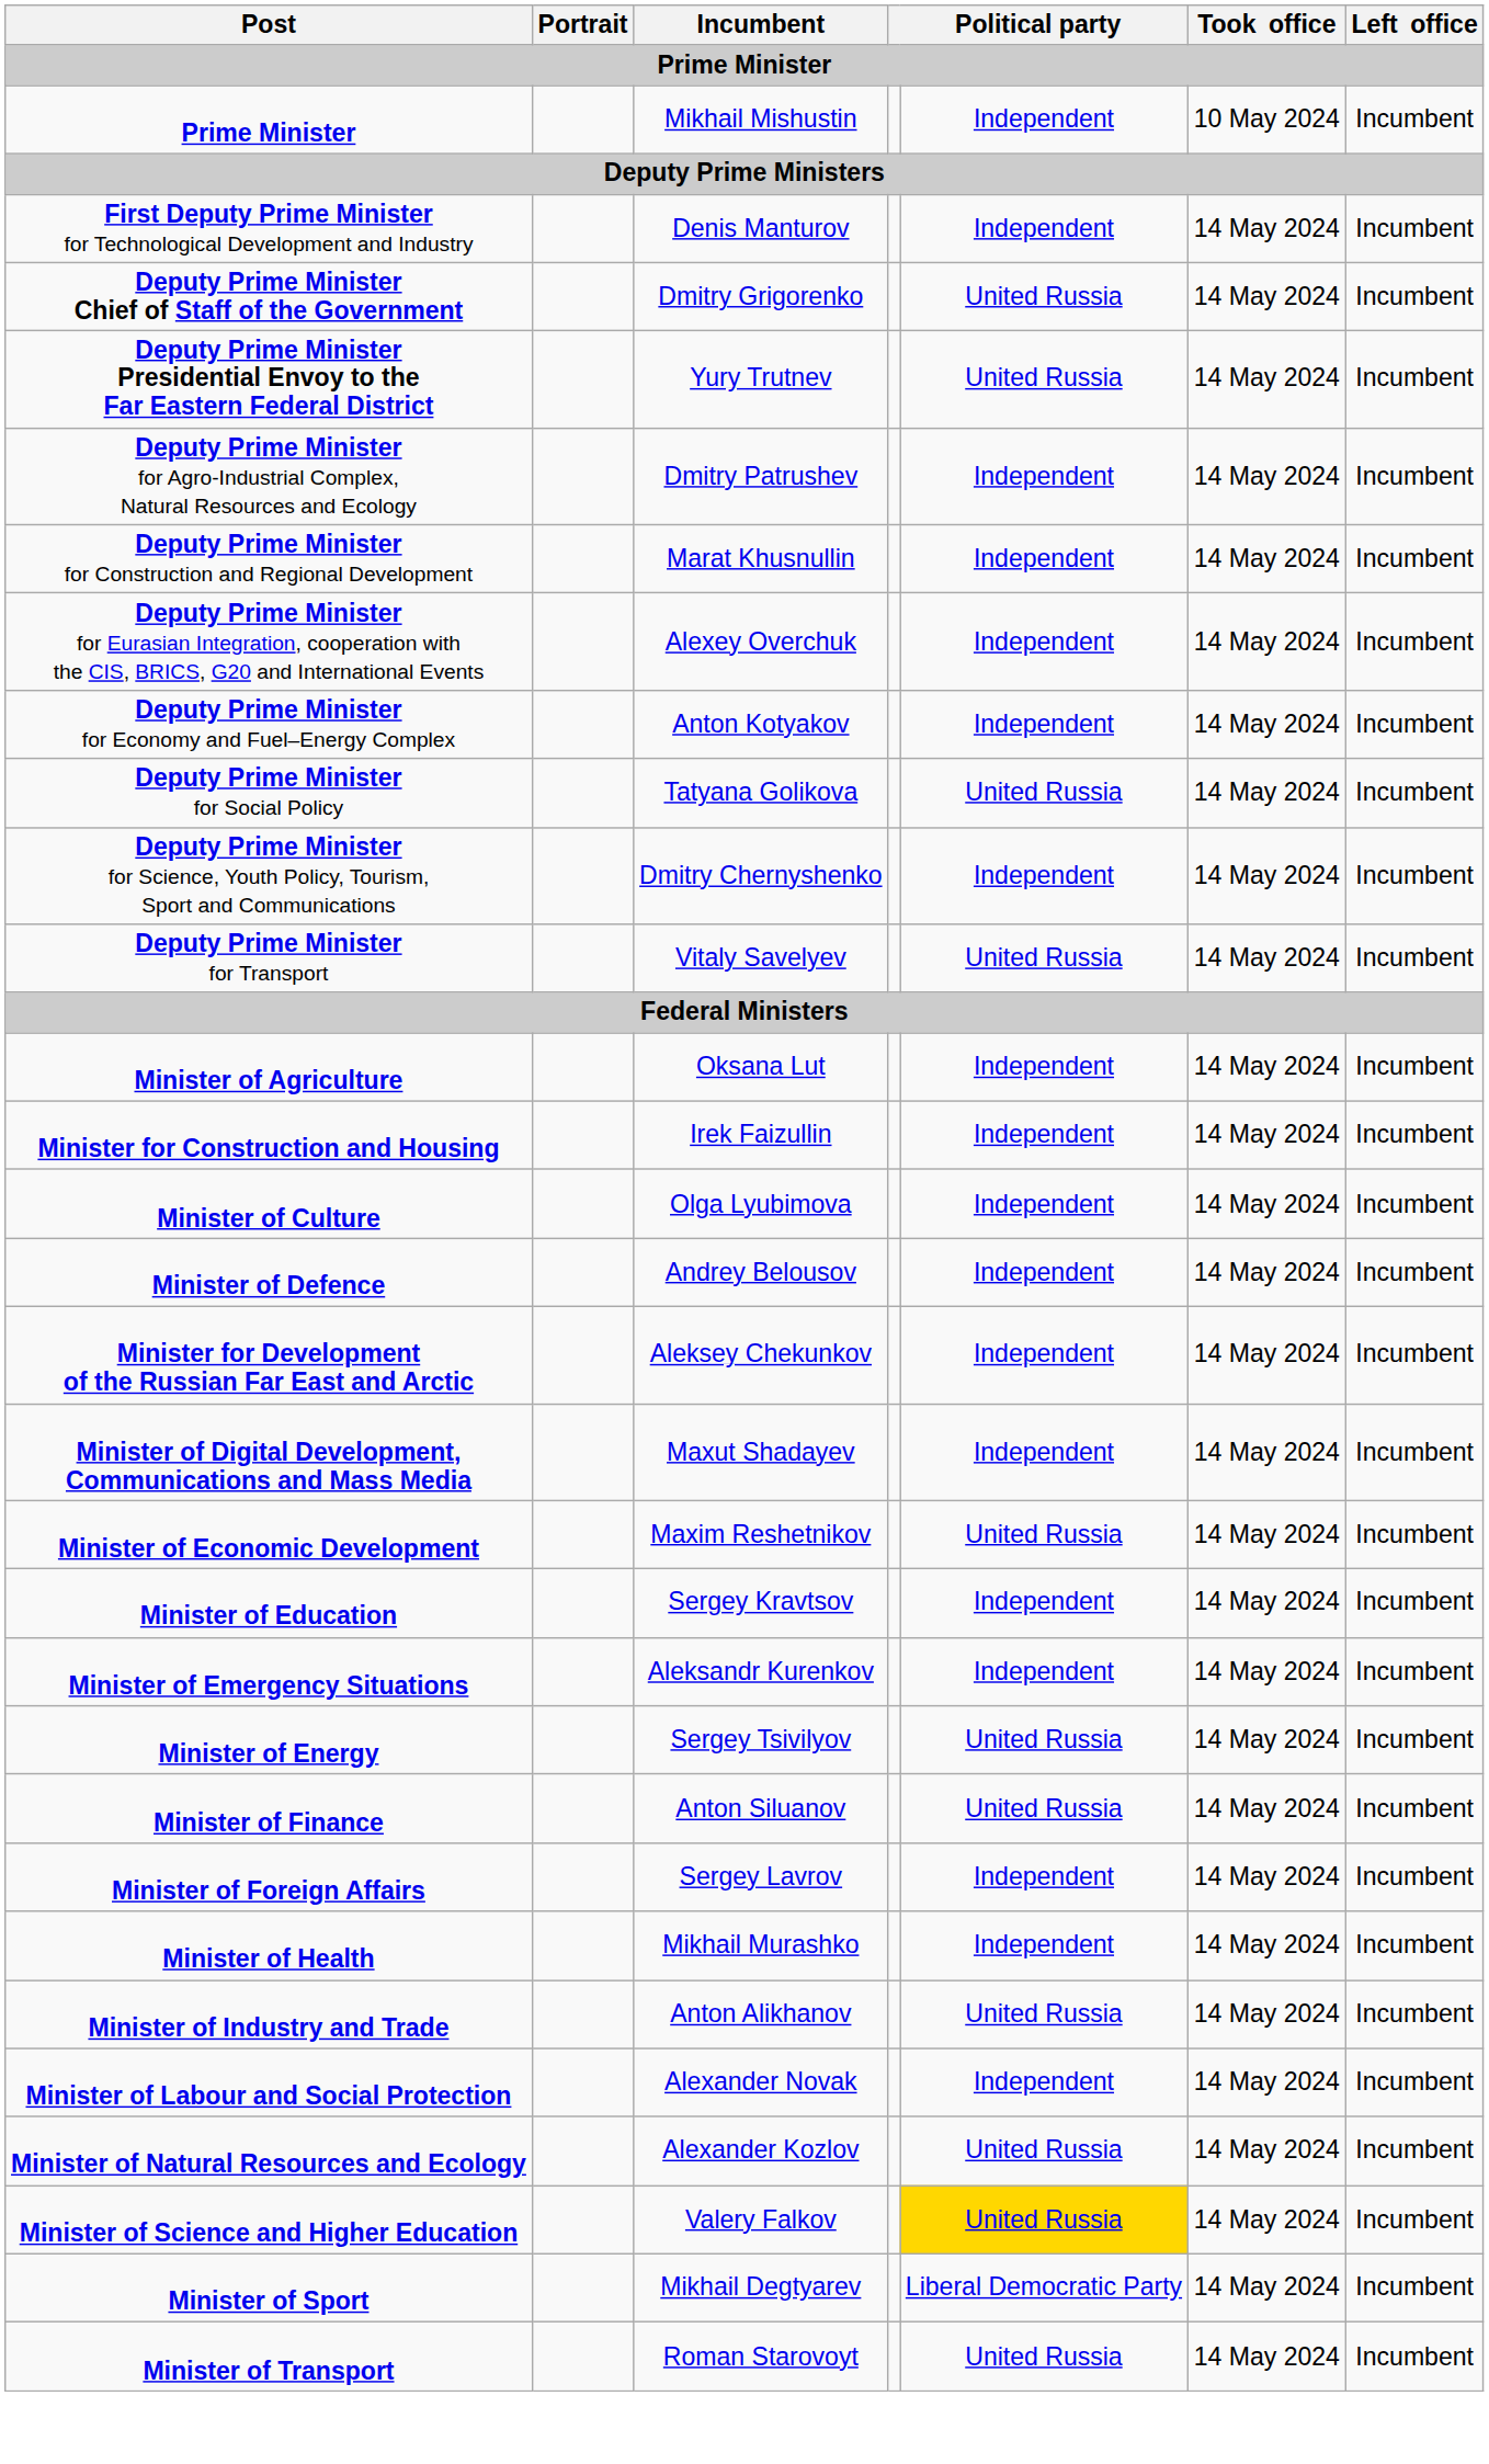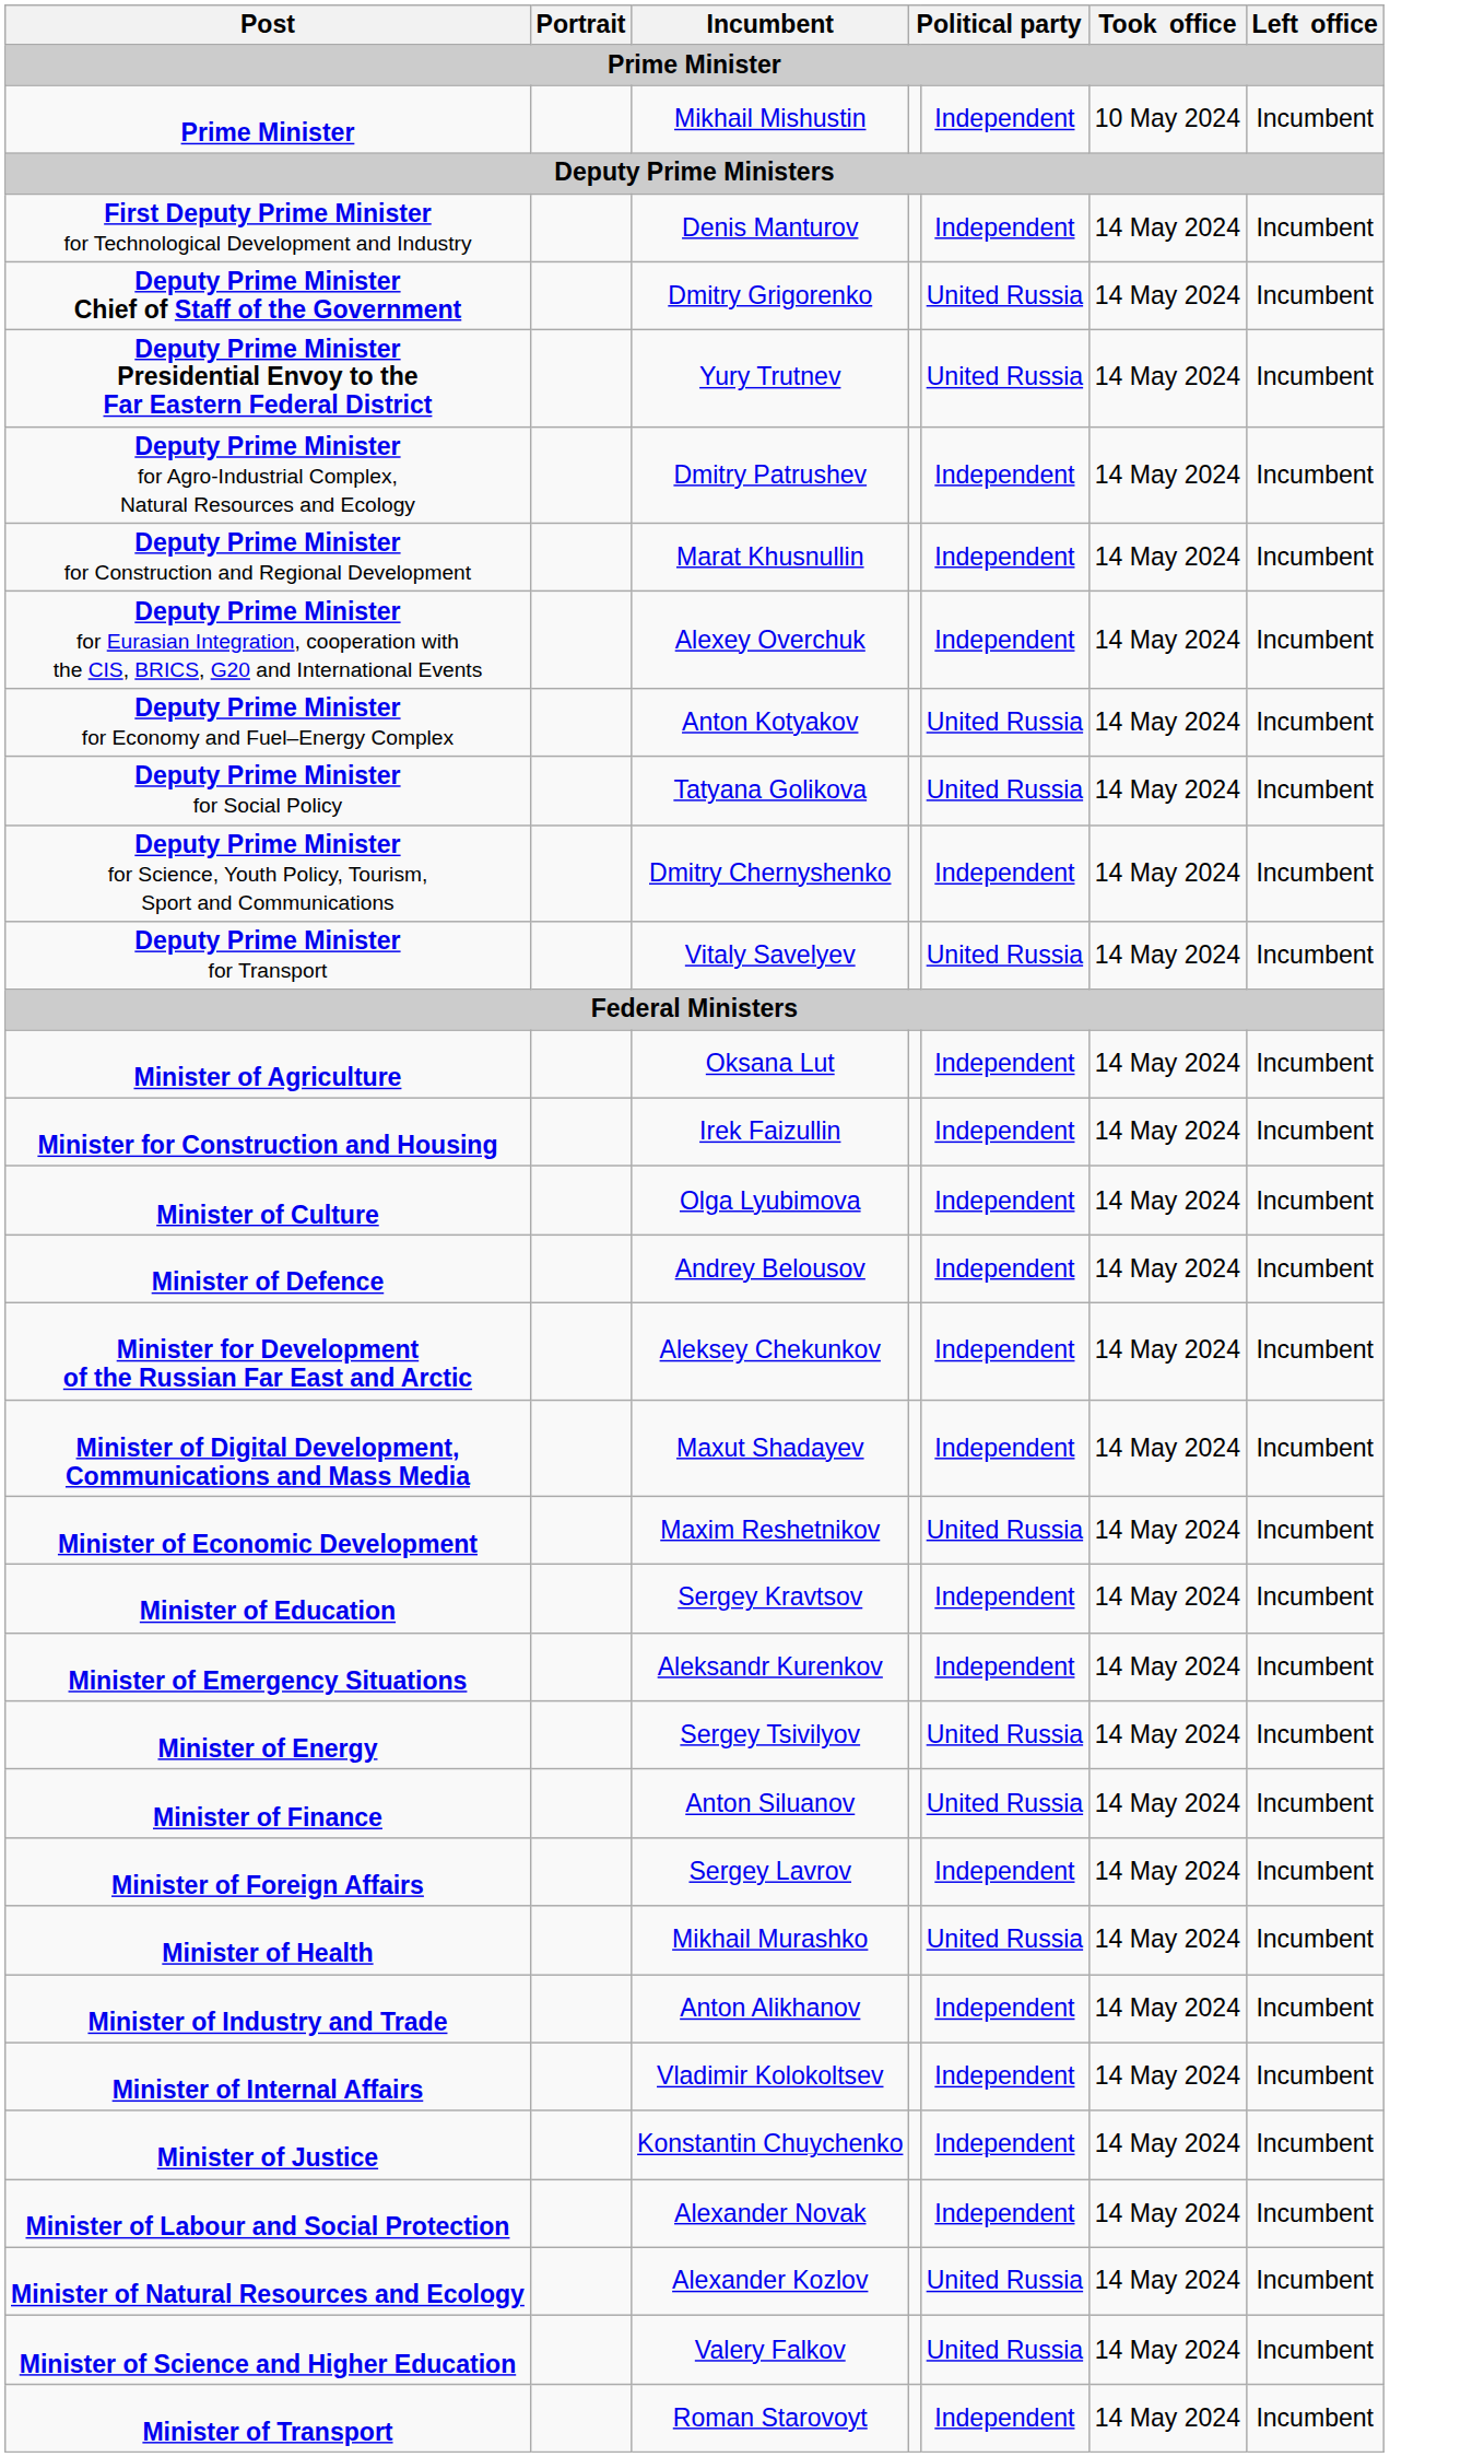Deputy Prime Minister for Economy and Fuel–Energy Complex | column 5: Independent -> United Russia
Minister of Health | column 5: Independent -> United Russia
Minister of Industry and Trade | column 5: United Russia -> Independent
+ row: Minister of Internal Affairs | Vladimir Kolokoltsev | Independent | 14 May 2024 | Incumbent
+ row: Minister of Justice | Konstantin Chuychenko | Independent | 14 May 2024 | Incumbent
Minister of Science and Higher Education | column 5: gold background -> no background
- row: Minister of Sport | Mikhail Degtyarev | Liberal Democratic Party | 14 May 2024 | Incumbent
Minister of Transport | column 5: United Russia -> Independent
